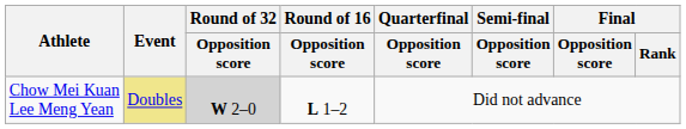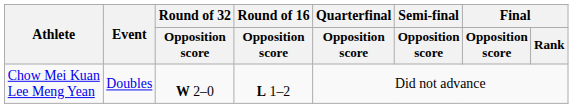Chow Mei Kuan Lee Meng Yean | Event: khaki background -> no background
Chow Mei Kuan Lee Meng Yean | Round of 32 / Opposition score: lightgrey background -> no background
